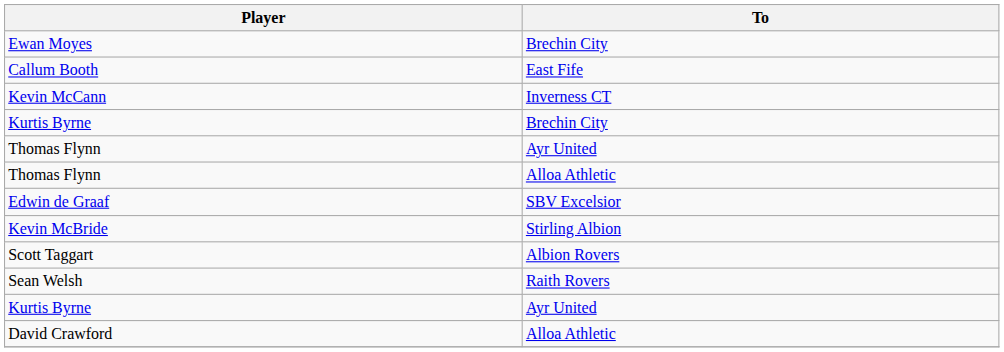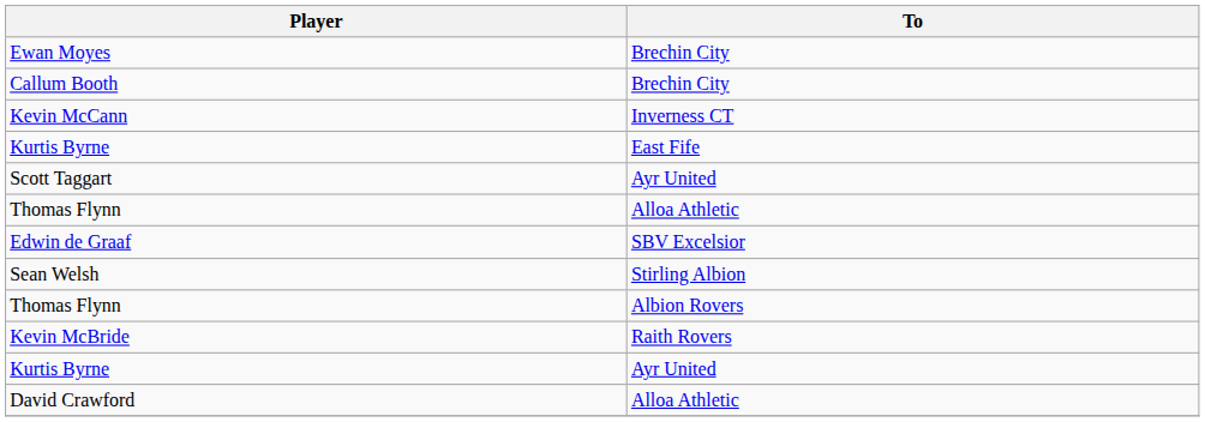row 3 | To: East Fife -> Brechin City
row 5 | To: Brechin City -> East Fife
row 6 | Player: Thomas Flynn -> Scott Taggart
row 9 | Player: Kevin McBride -> Sean Welsh
row 10 | Player: Scott Taggart -> Thomas Flynn
row 11 | Player: Sean Welsh -> Kevin McBride
